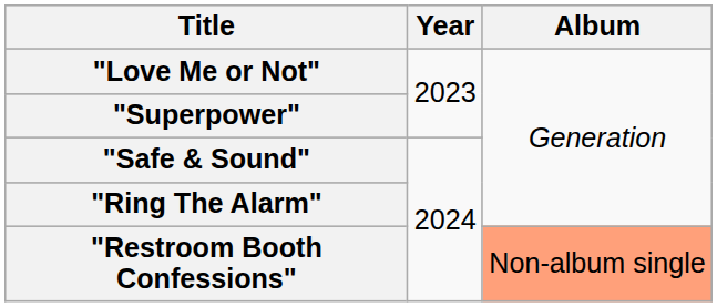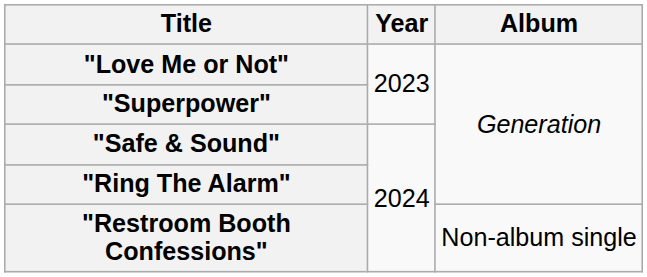"Restroom Booth Confessions" | Album: lightsalmon background -> no background
